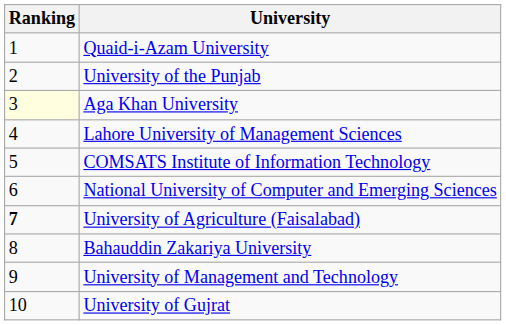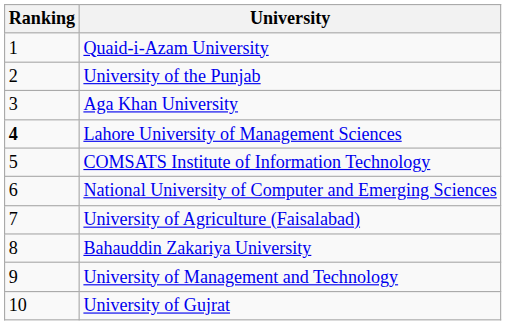Aga Khan University | Ranking: lightyellow background -> no background
Lahore University of Management Sciences | Ranking: normal -> bold
University of Agriculture (Faisalabad) | Ranking: bold -> normal
